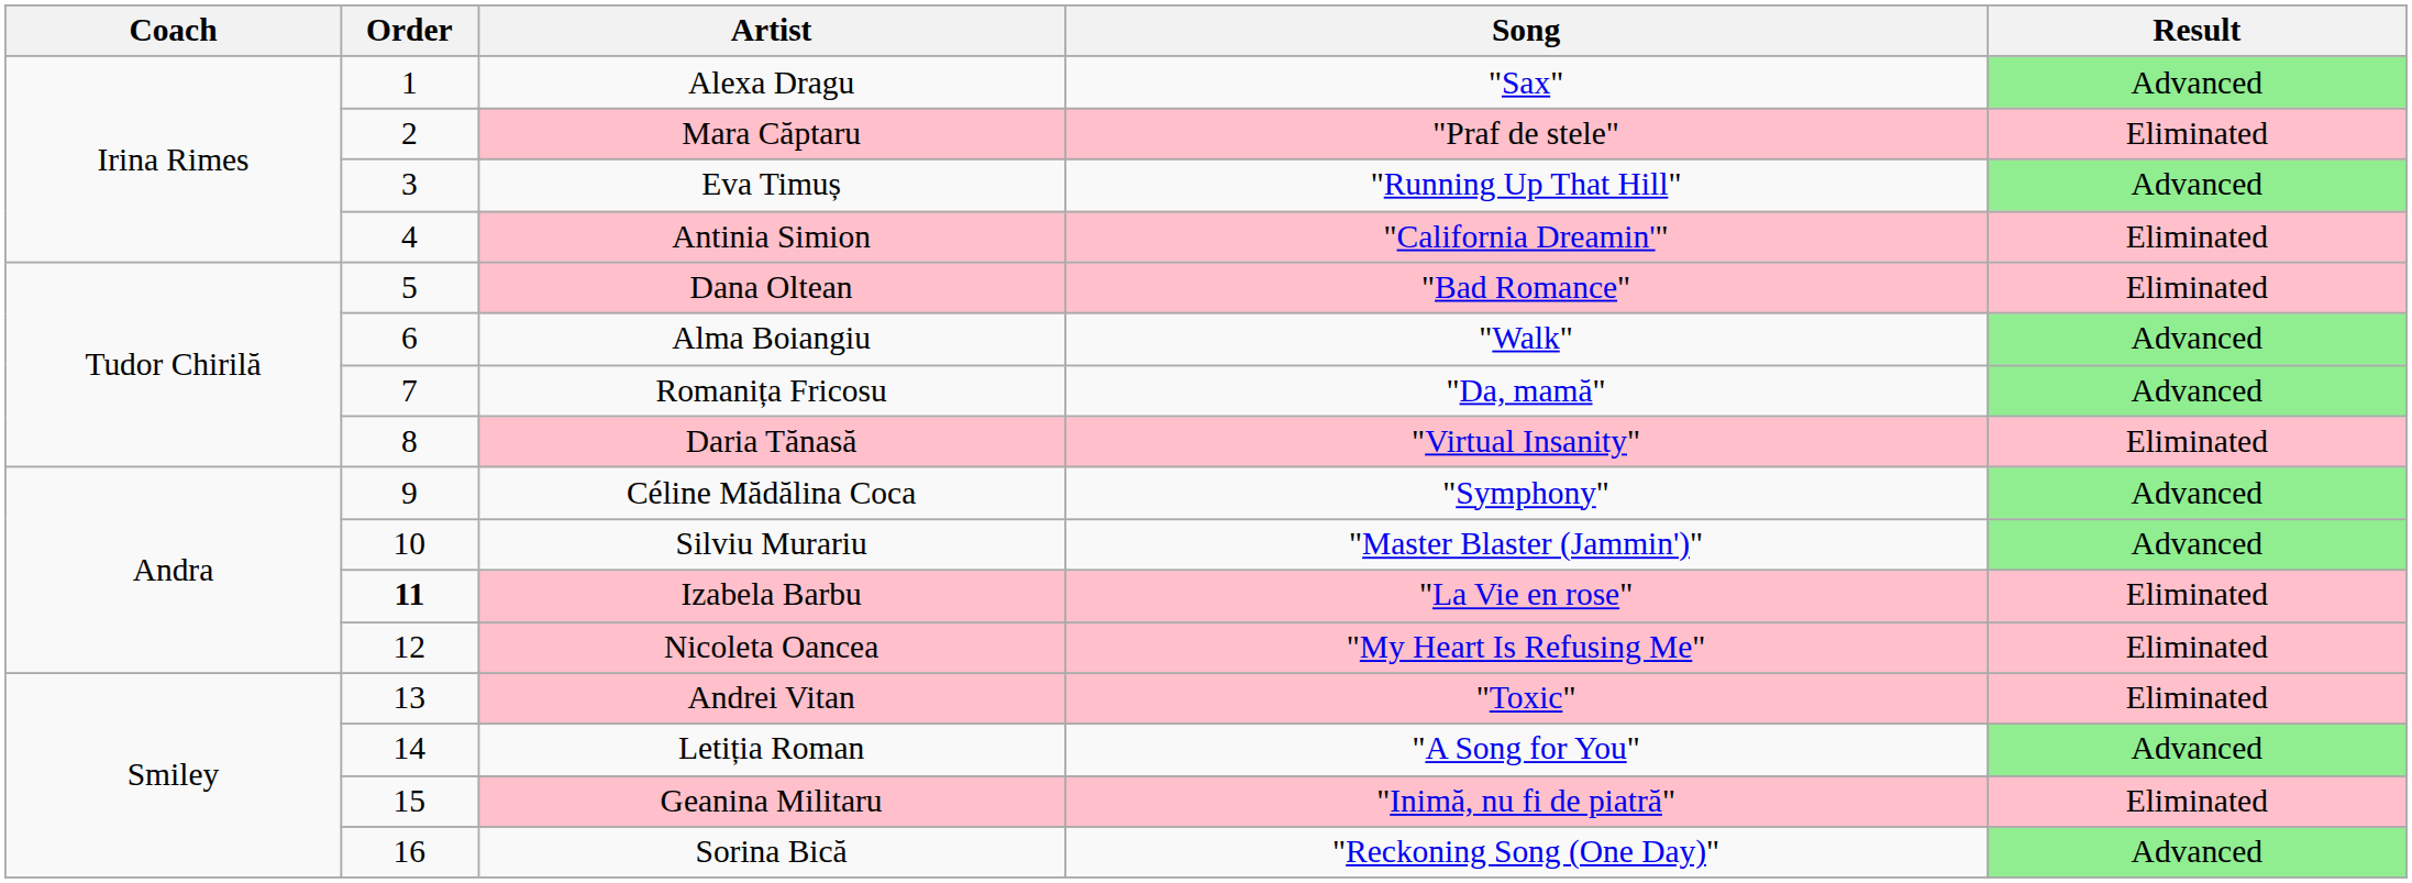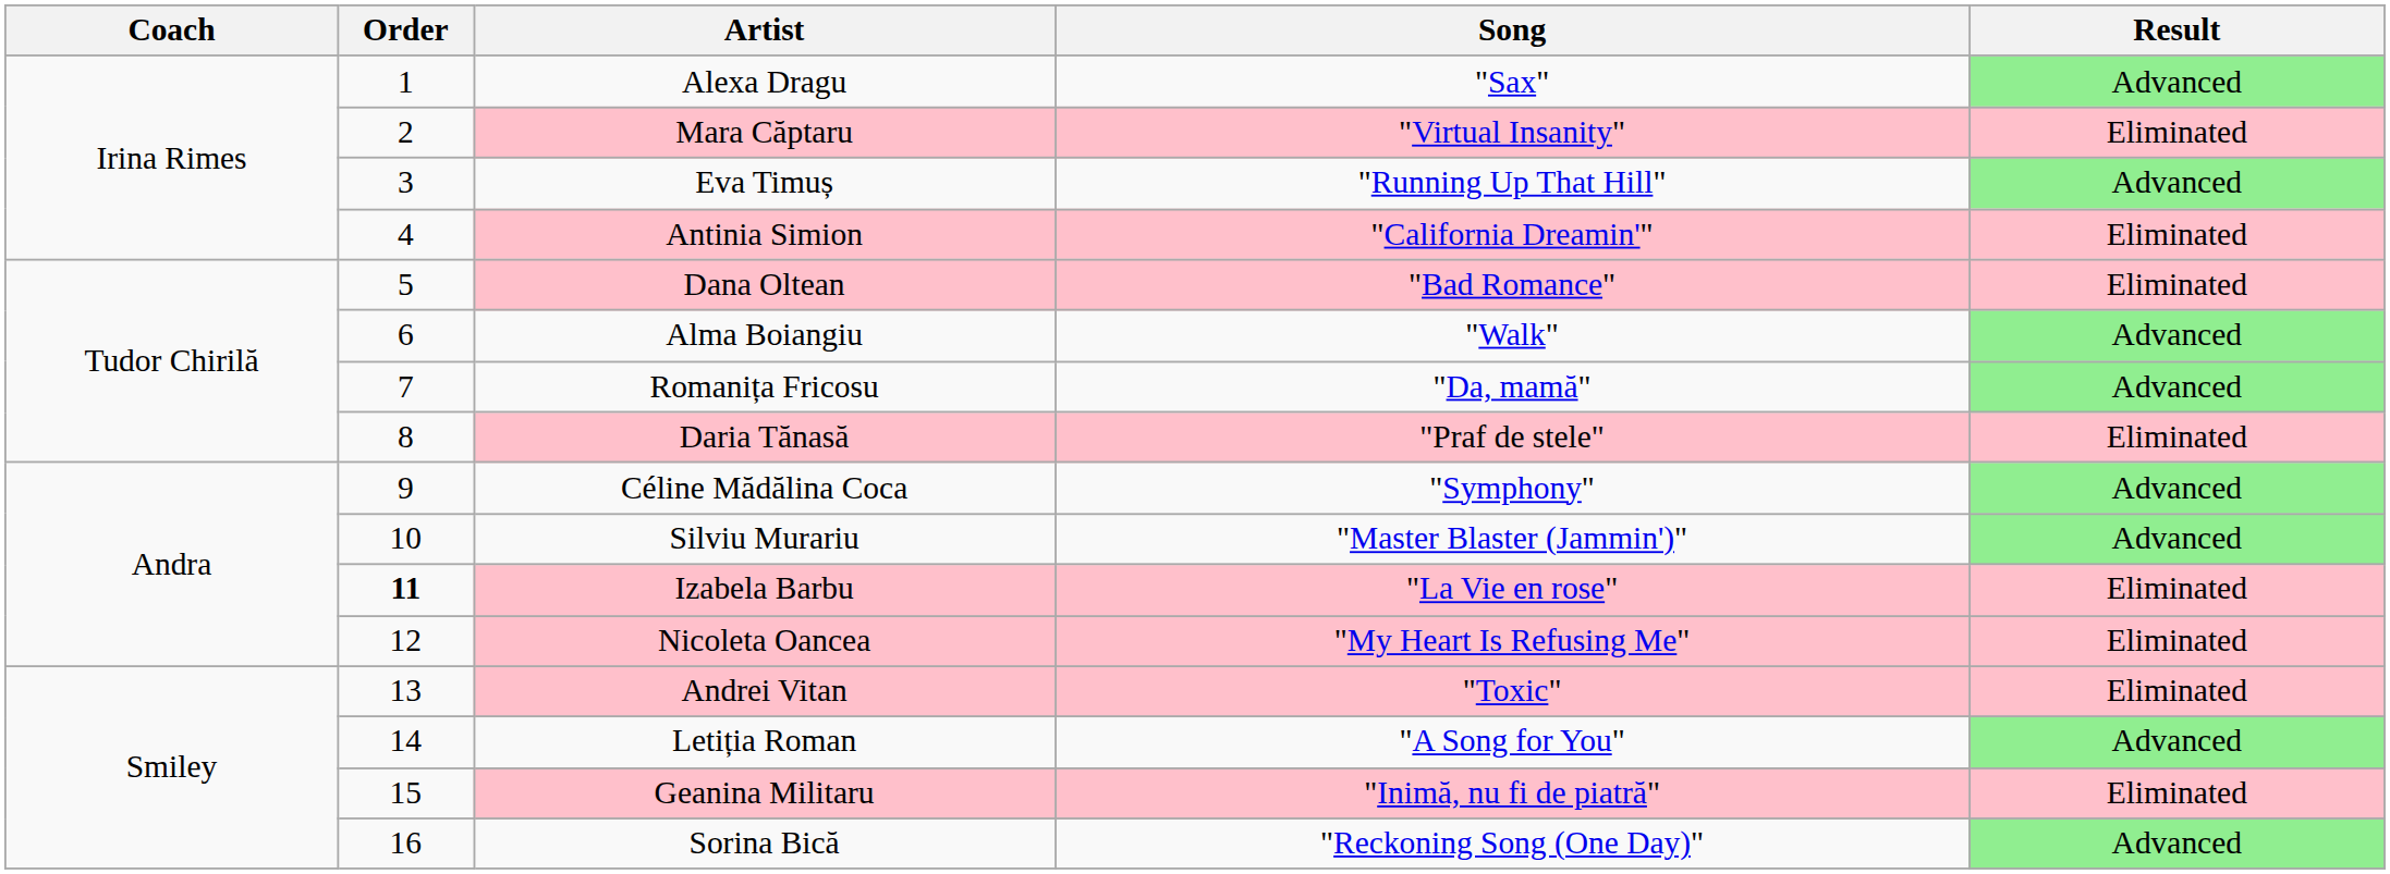Mara Căptaru | Song: "Praf de stele" -> "Virtual Insanity"
Daria Tănasă | Song: "Virtual Insanity" -> "Praf de stele"
